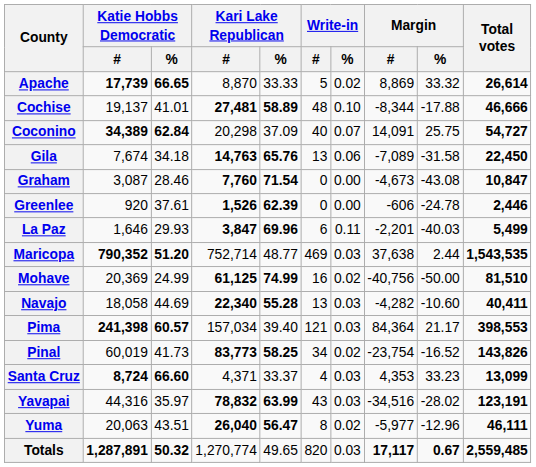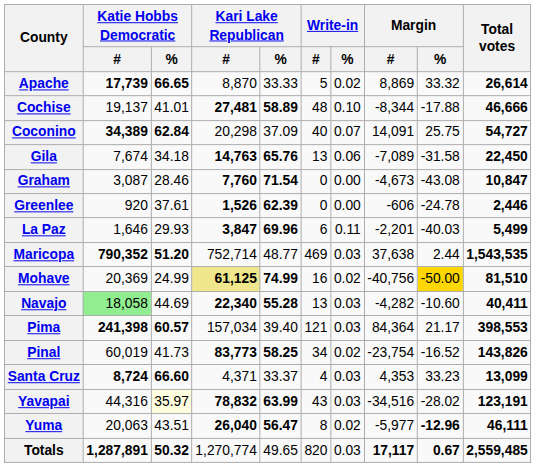Mohave | Kari Lake Republican / #: no background -> khaki background
Mohave | Margin / %: no background -> gold background
Navajo | Katie Hobbs Democratic / #: no background -> lightgreen background
Yavapai | Katie Hobbs Democratic / %: no background -> lightyellow background
Yuma | Margin / %: normal -> bold
